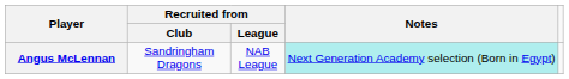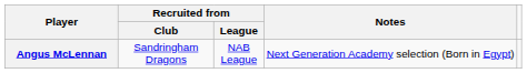Angus McLennan | Notes: paleturquoise background -> no background
